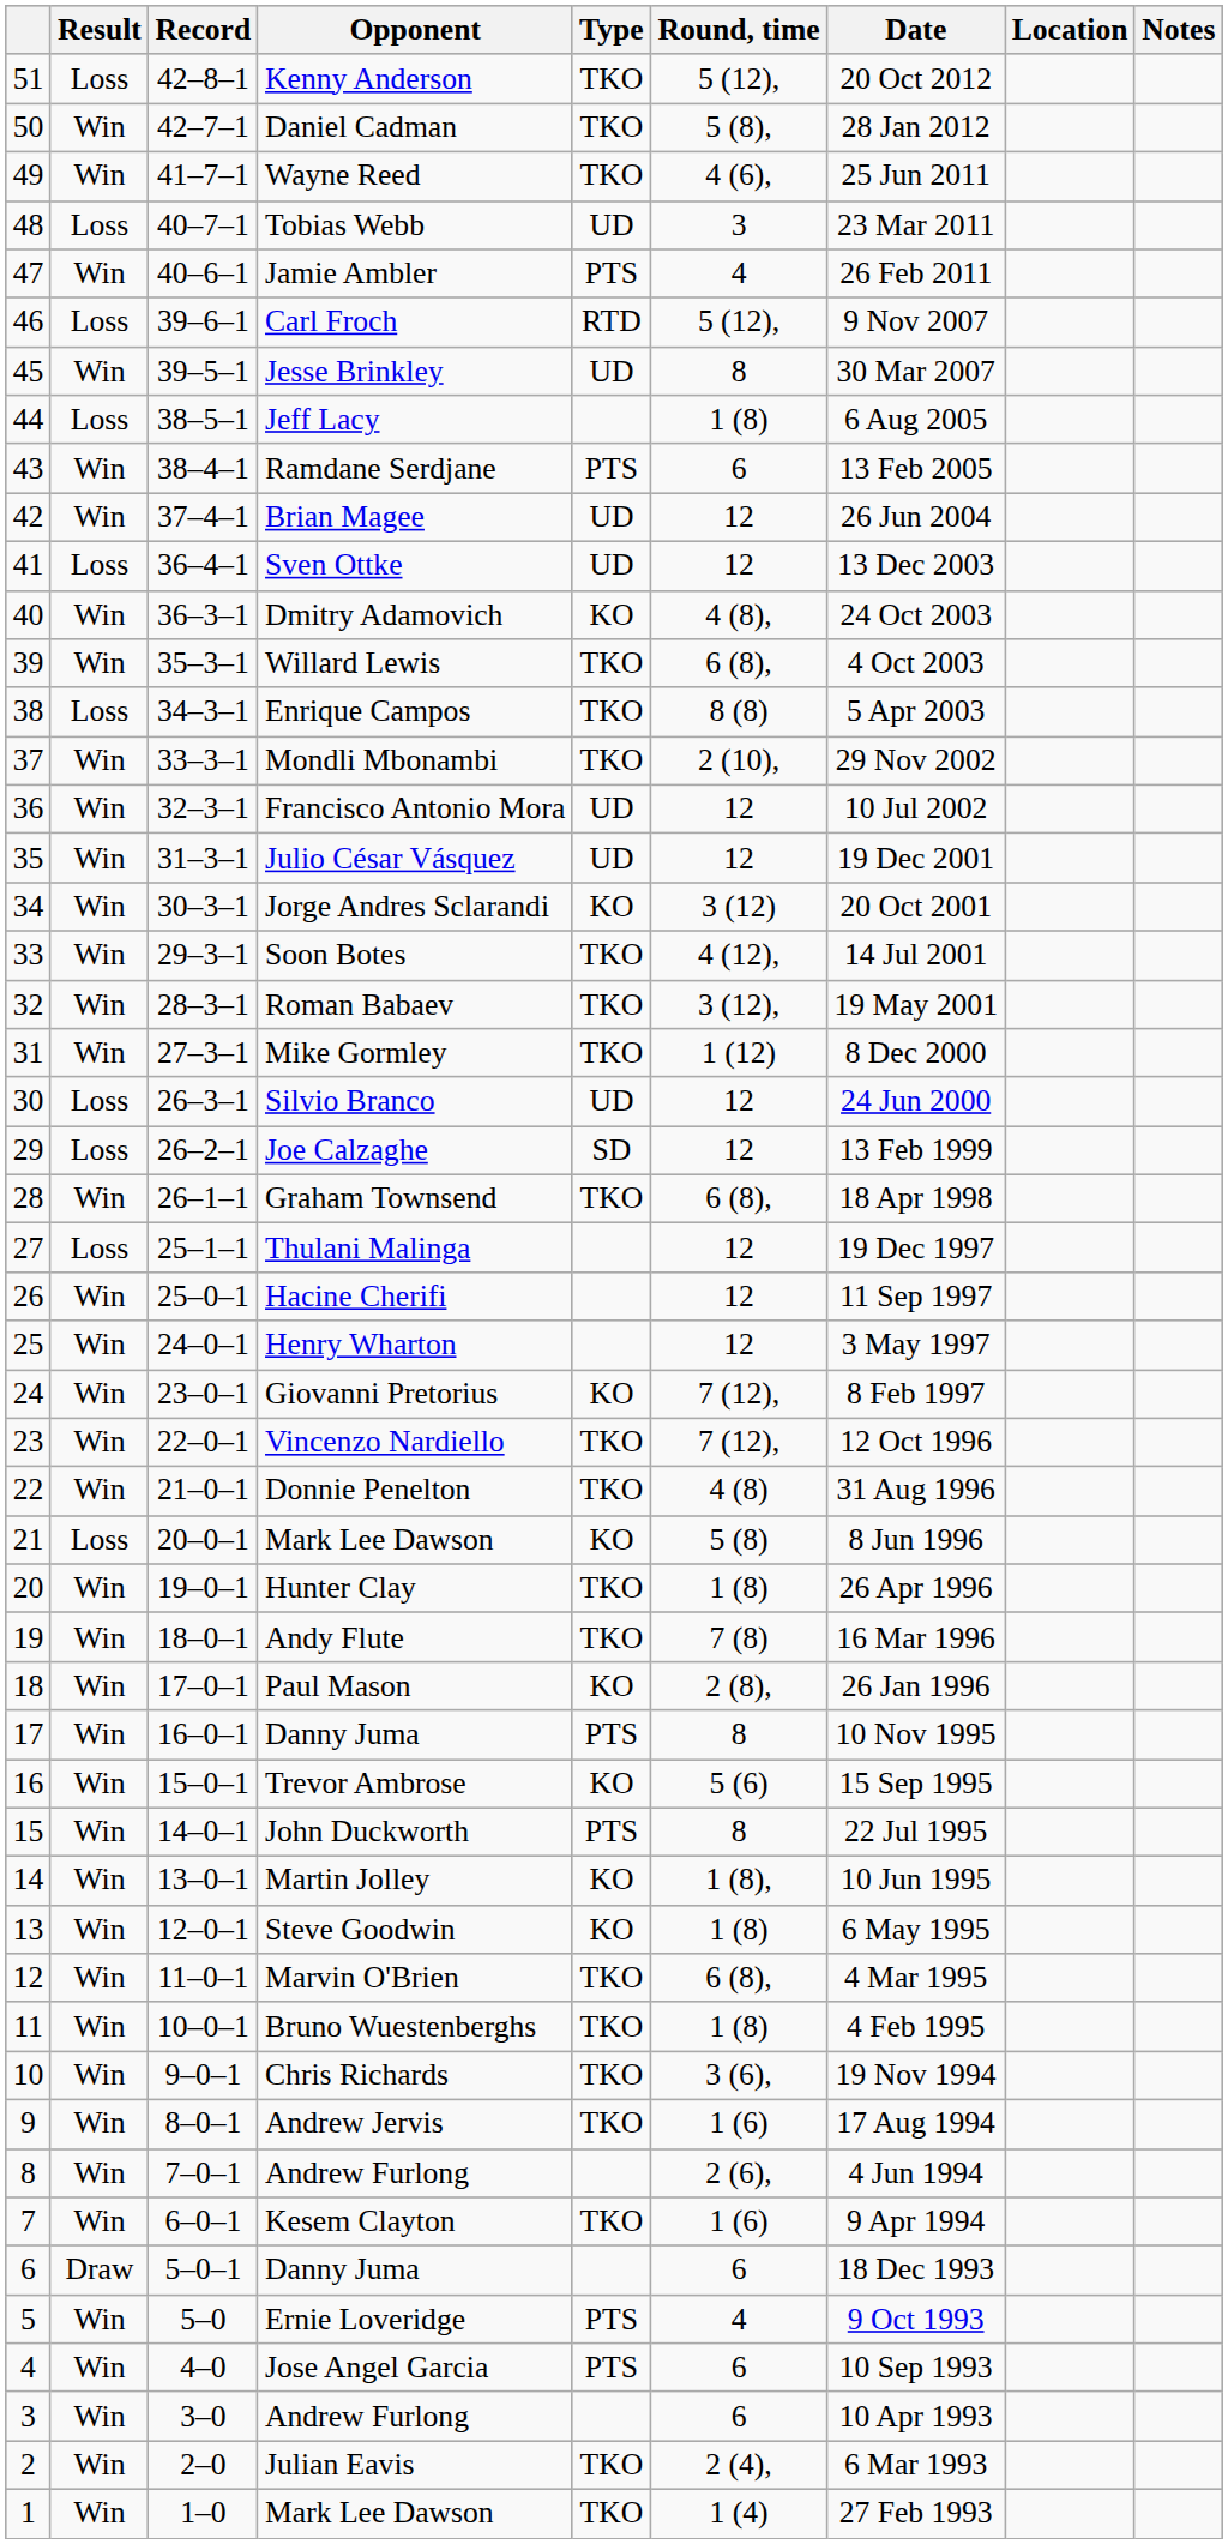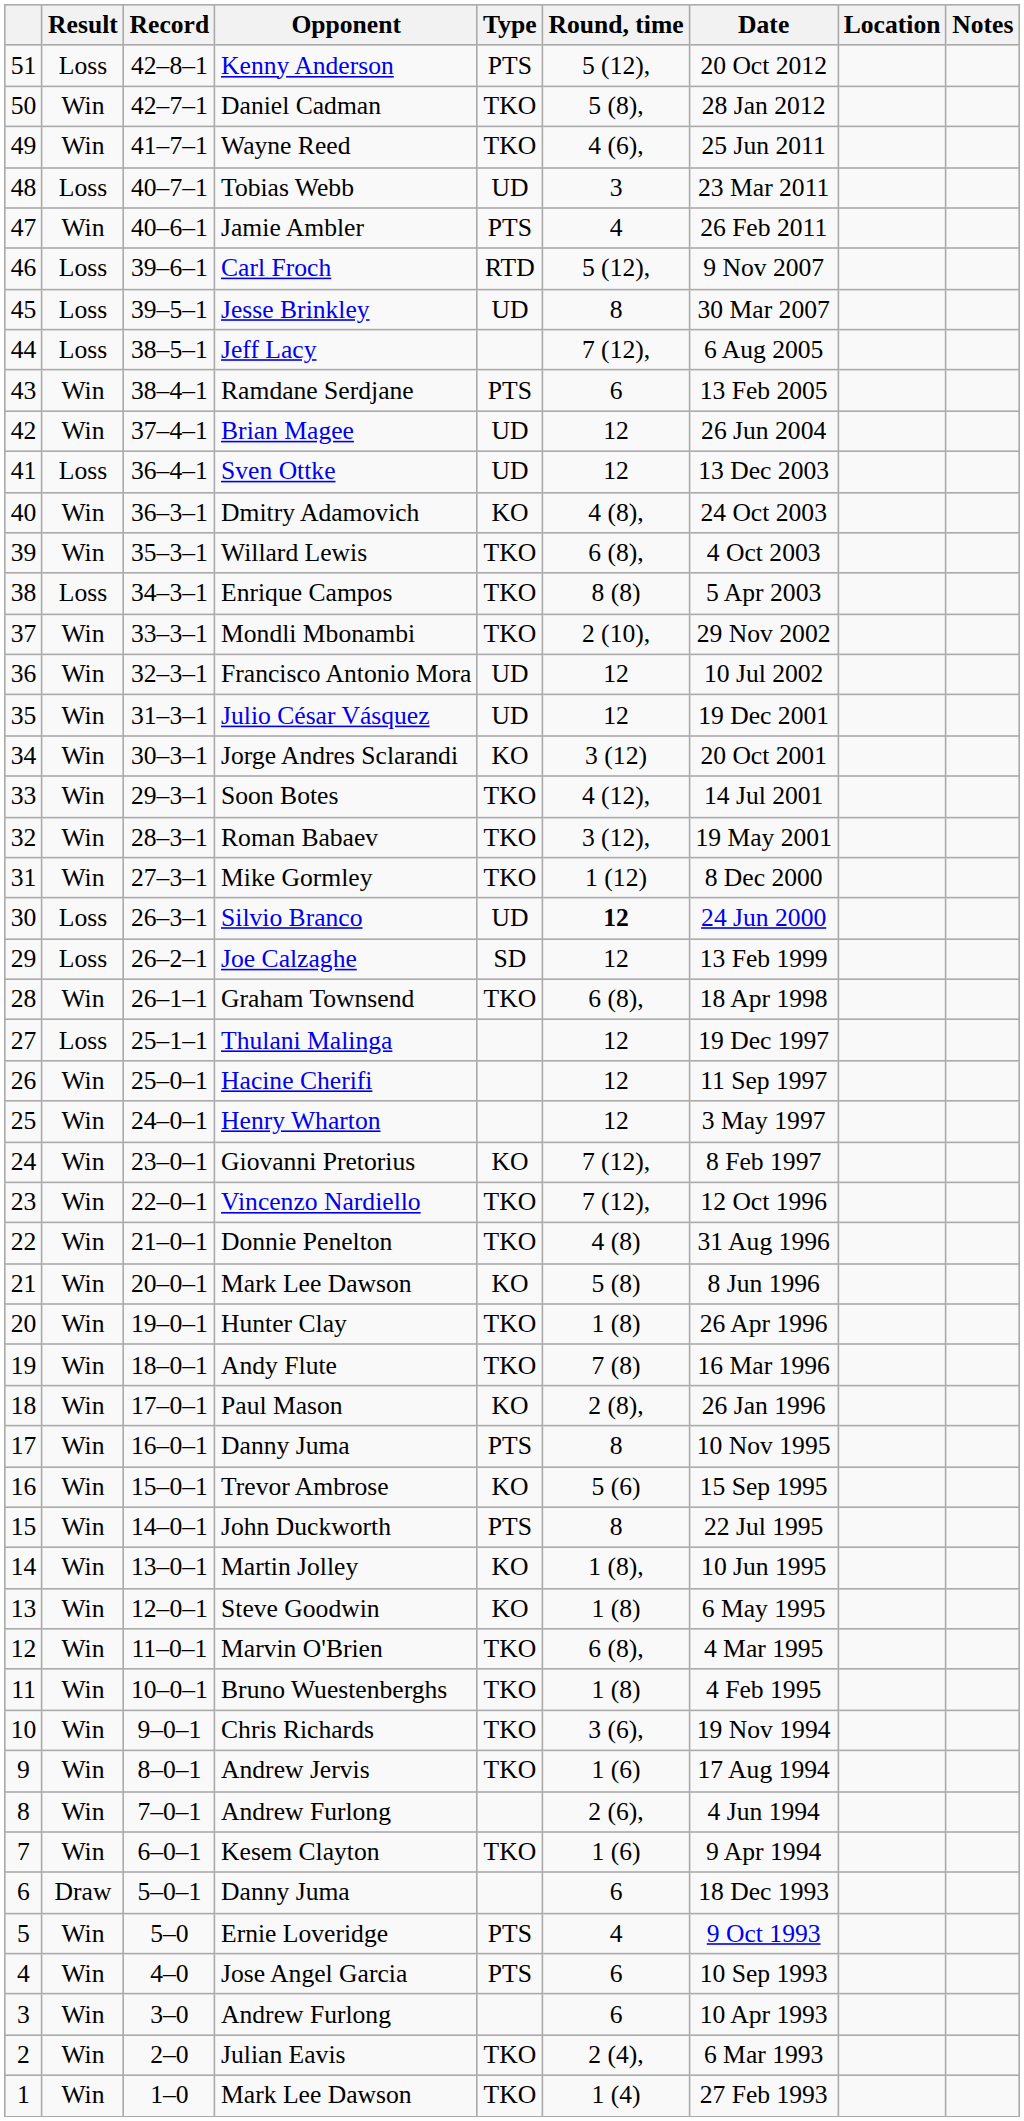Kenny Anderson | Type: TKO -> PTS
Jesse Brinkley | Result: Win -> Loss
Jeff Lacy | Round, time: 1 (8) -> 7 (12),
Silvio Branco | Round, time: normal -> bold
21 / Mark Lee Dawson | Result: Loss -> Win
